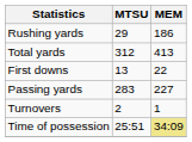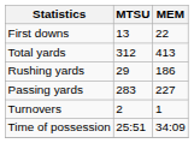rows swapped: First downs <-> Rushing yards
Time of possession | MEM: khaki background -> no background
